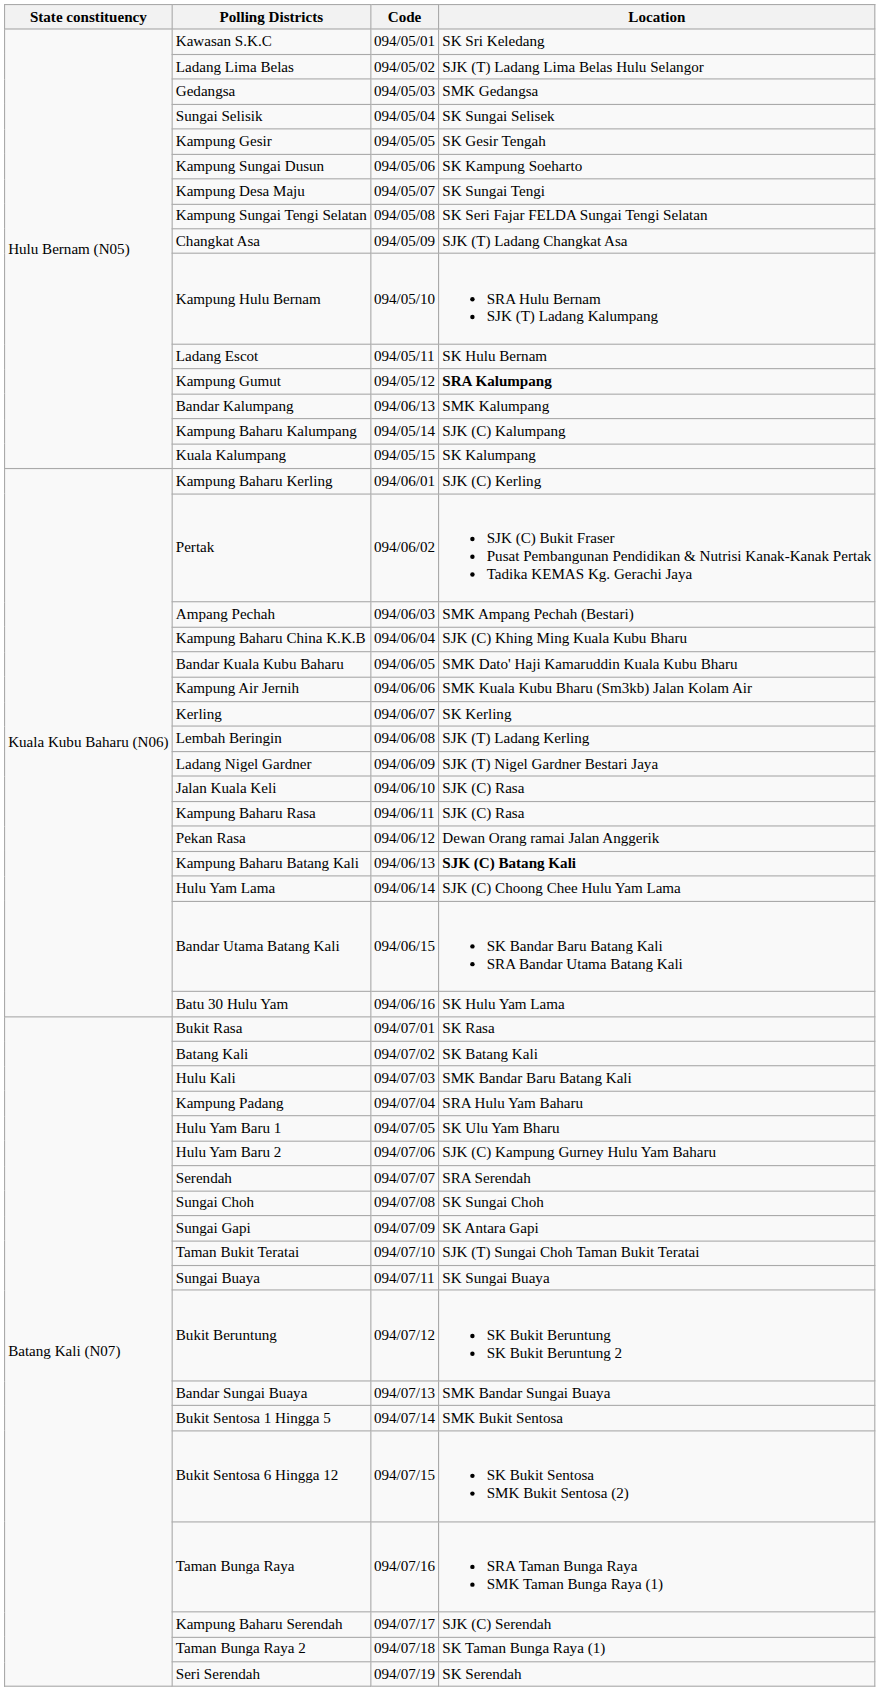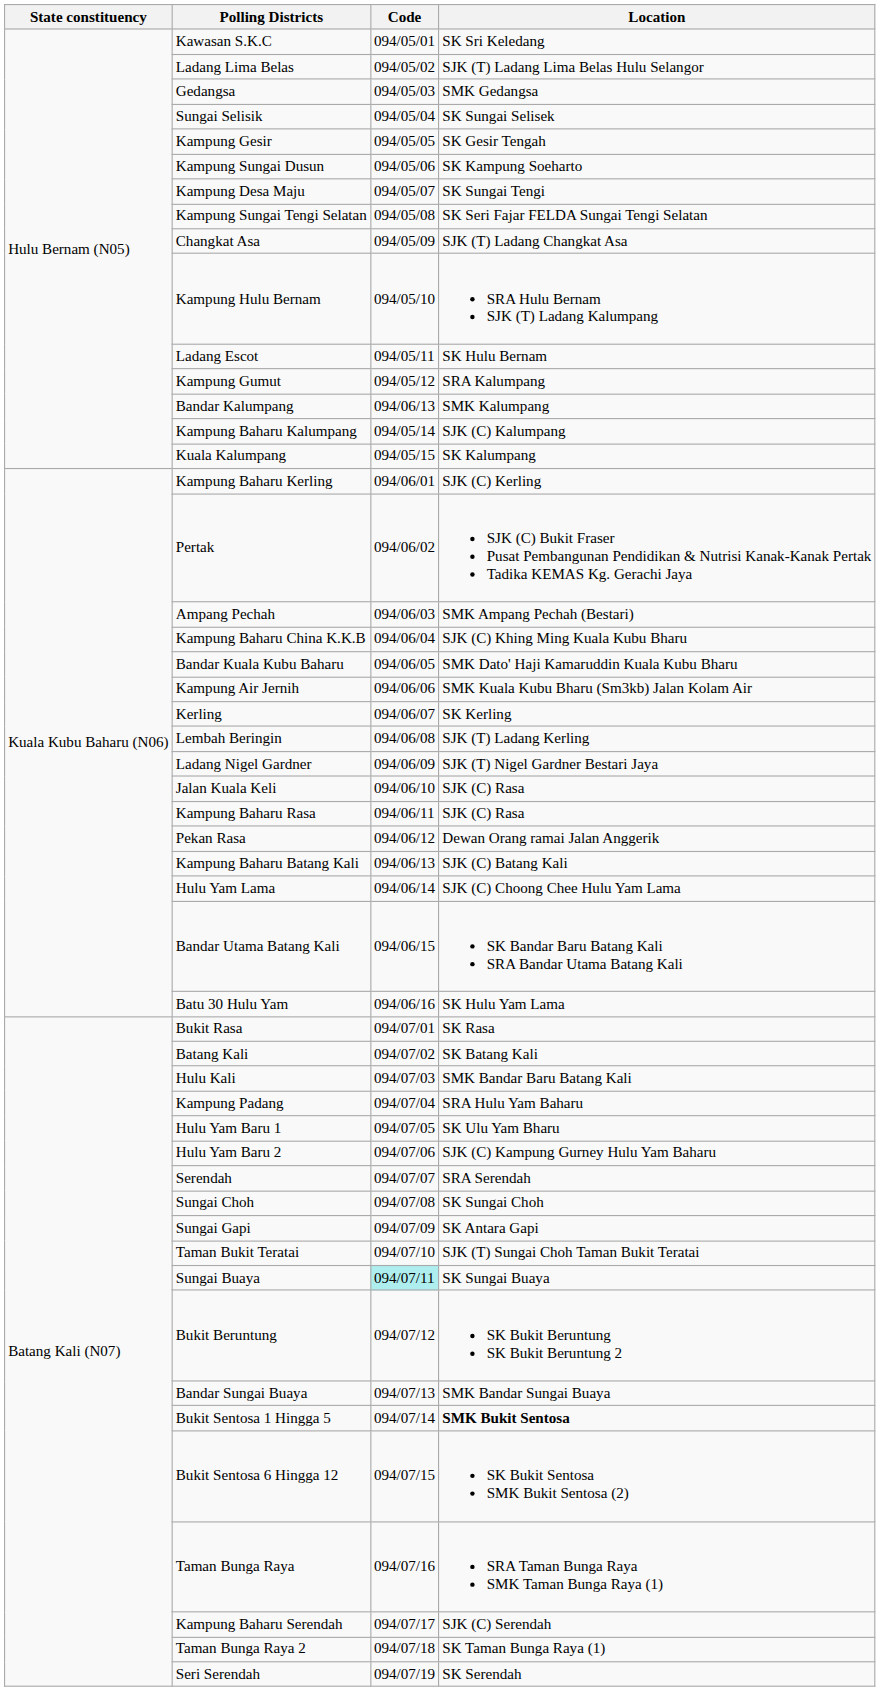Kampung Gumut | Location: bold -> normal
Kampung Baharu Batang Kali | Location: bold -> normal
Sungai Buaya | Code: no background -> paleturquoise background
Bukit Sentosa 1 Hingga 5 | Location: normal -> bold
